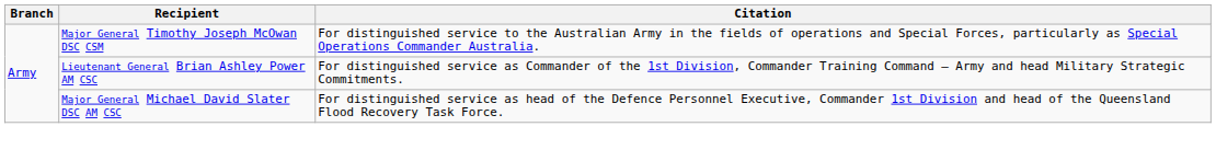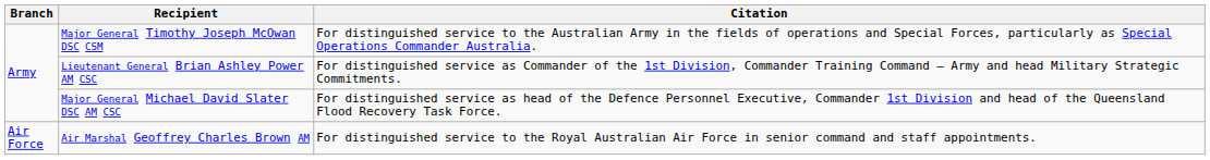+ row: Air Force | Air Marshal Geoffrey Charles Brown AM | For distinguished service to the Royal Australian Air Force in senior command and staff appointments.
